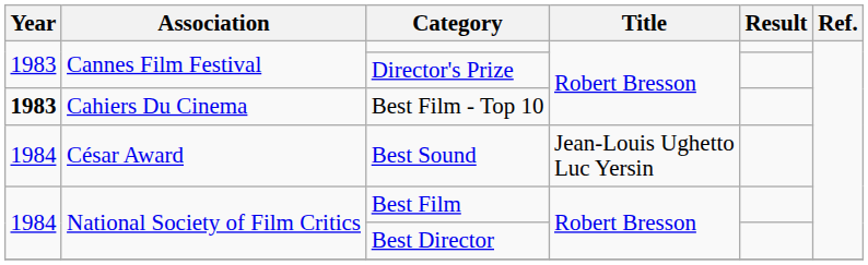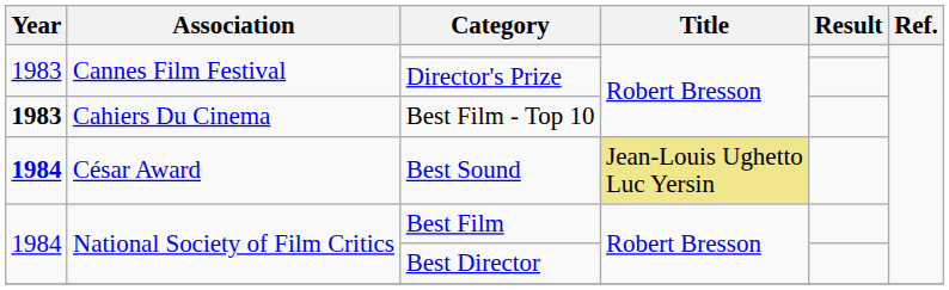Best Sound | Year: normal -> bold
Best Sound | Title: no background -> khaki background
